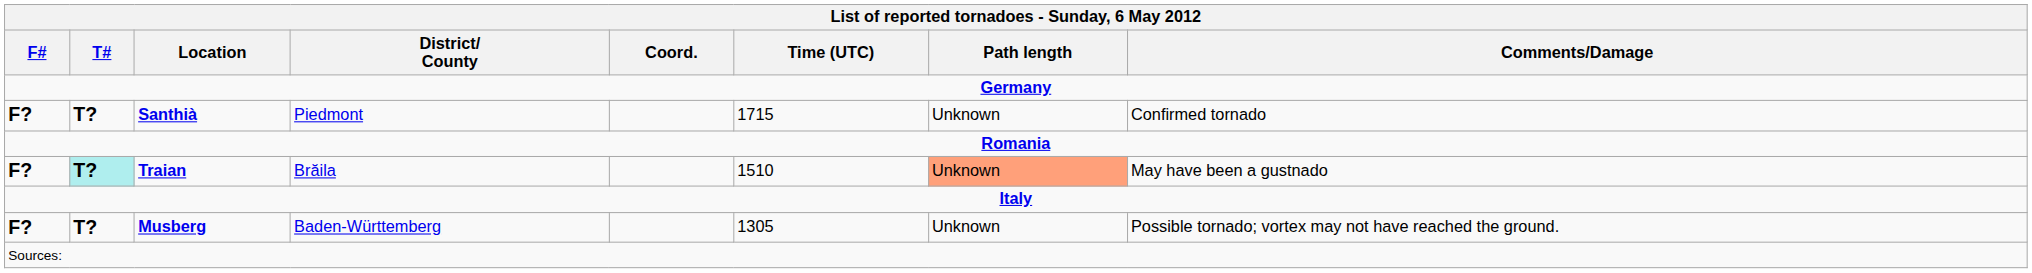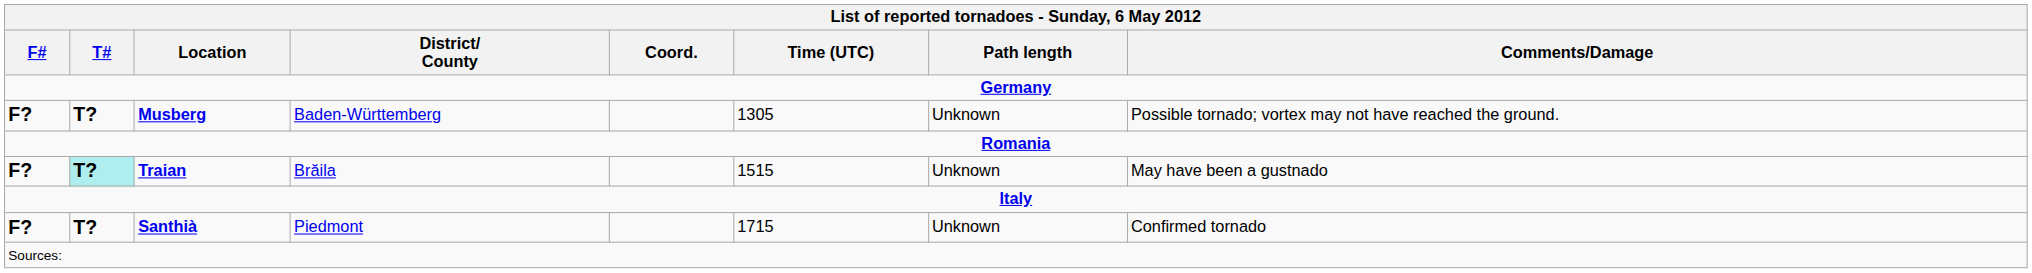rows swapped: Musberg <-> Santhià
Traian | Time (UTC): 1510 -> 1515
Traian | Path length: lightsalmon background -> no background
